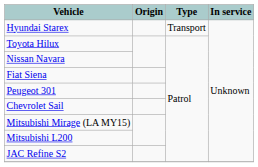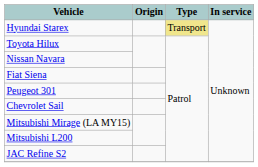Hyundai Starex | Type: no background -> khaki background
